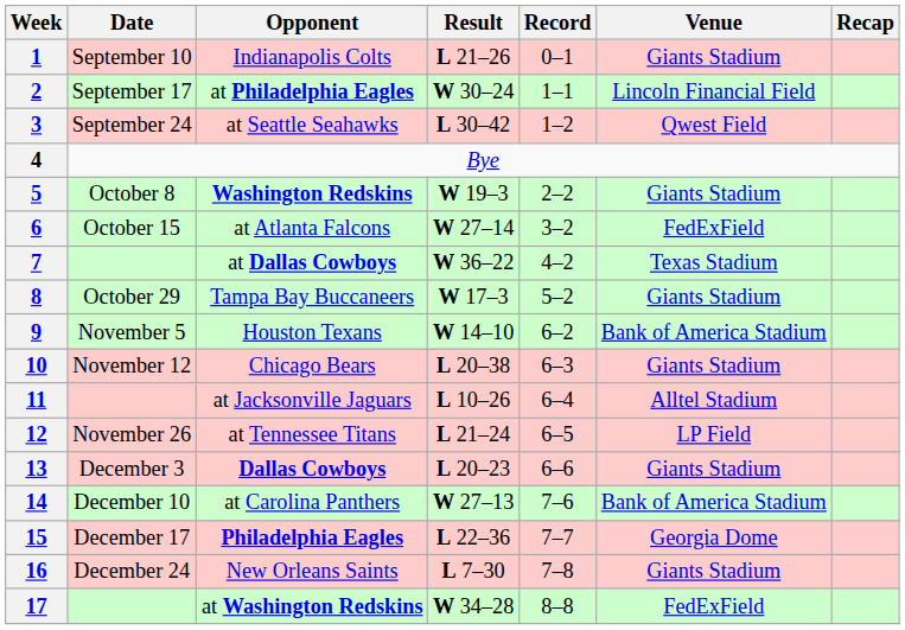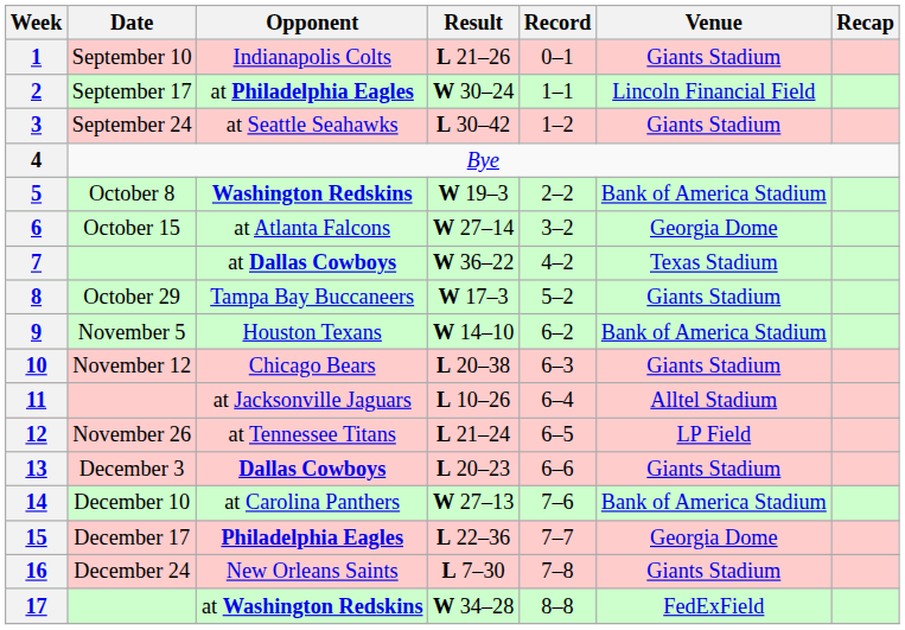3 | Venue: Qwest Field -> Giants Stadium
5 | Venue: Giants Stadium -> Bank of America Stadium
6 | Venue: FedExField -> Georgia Dome
